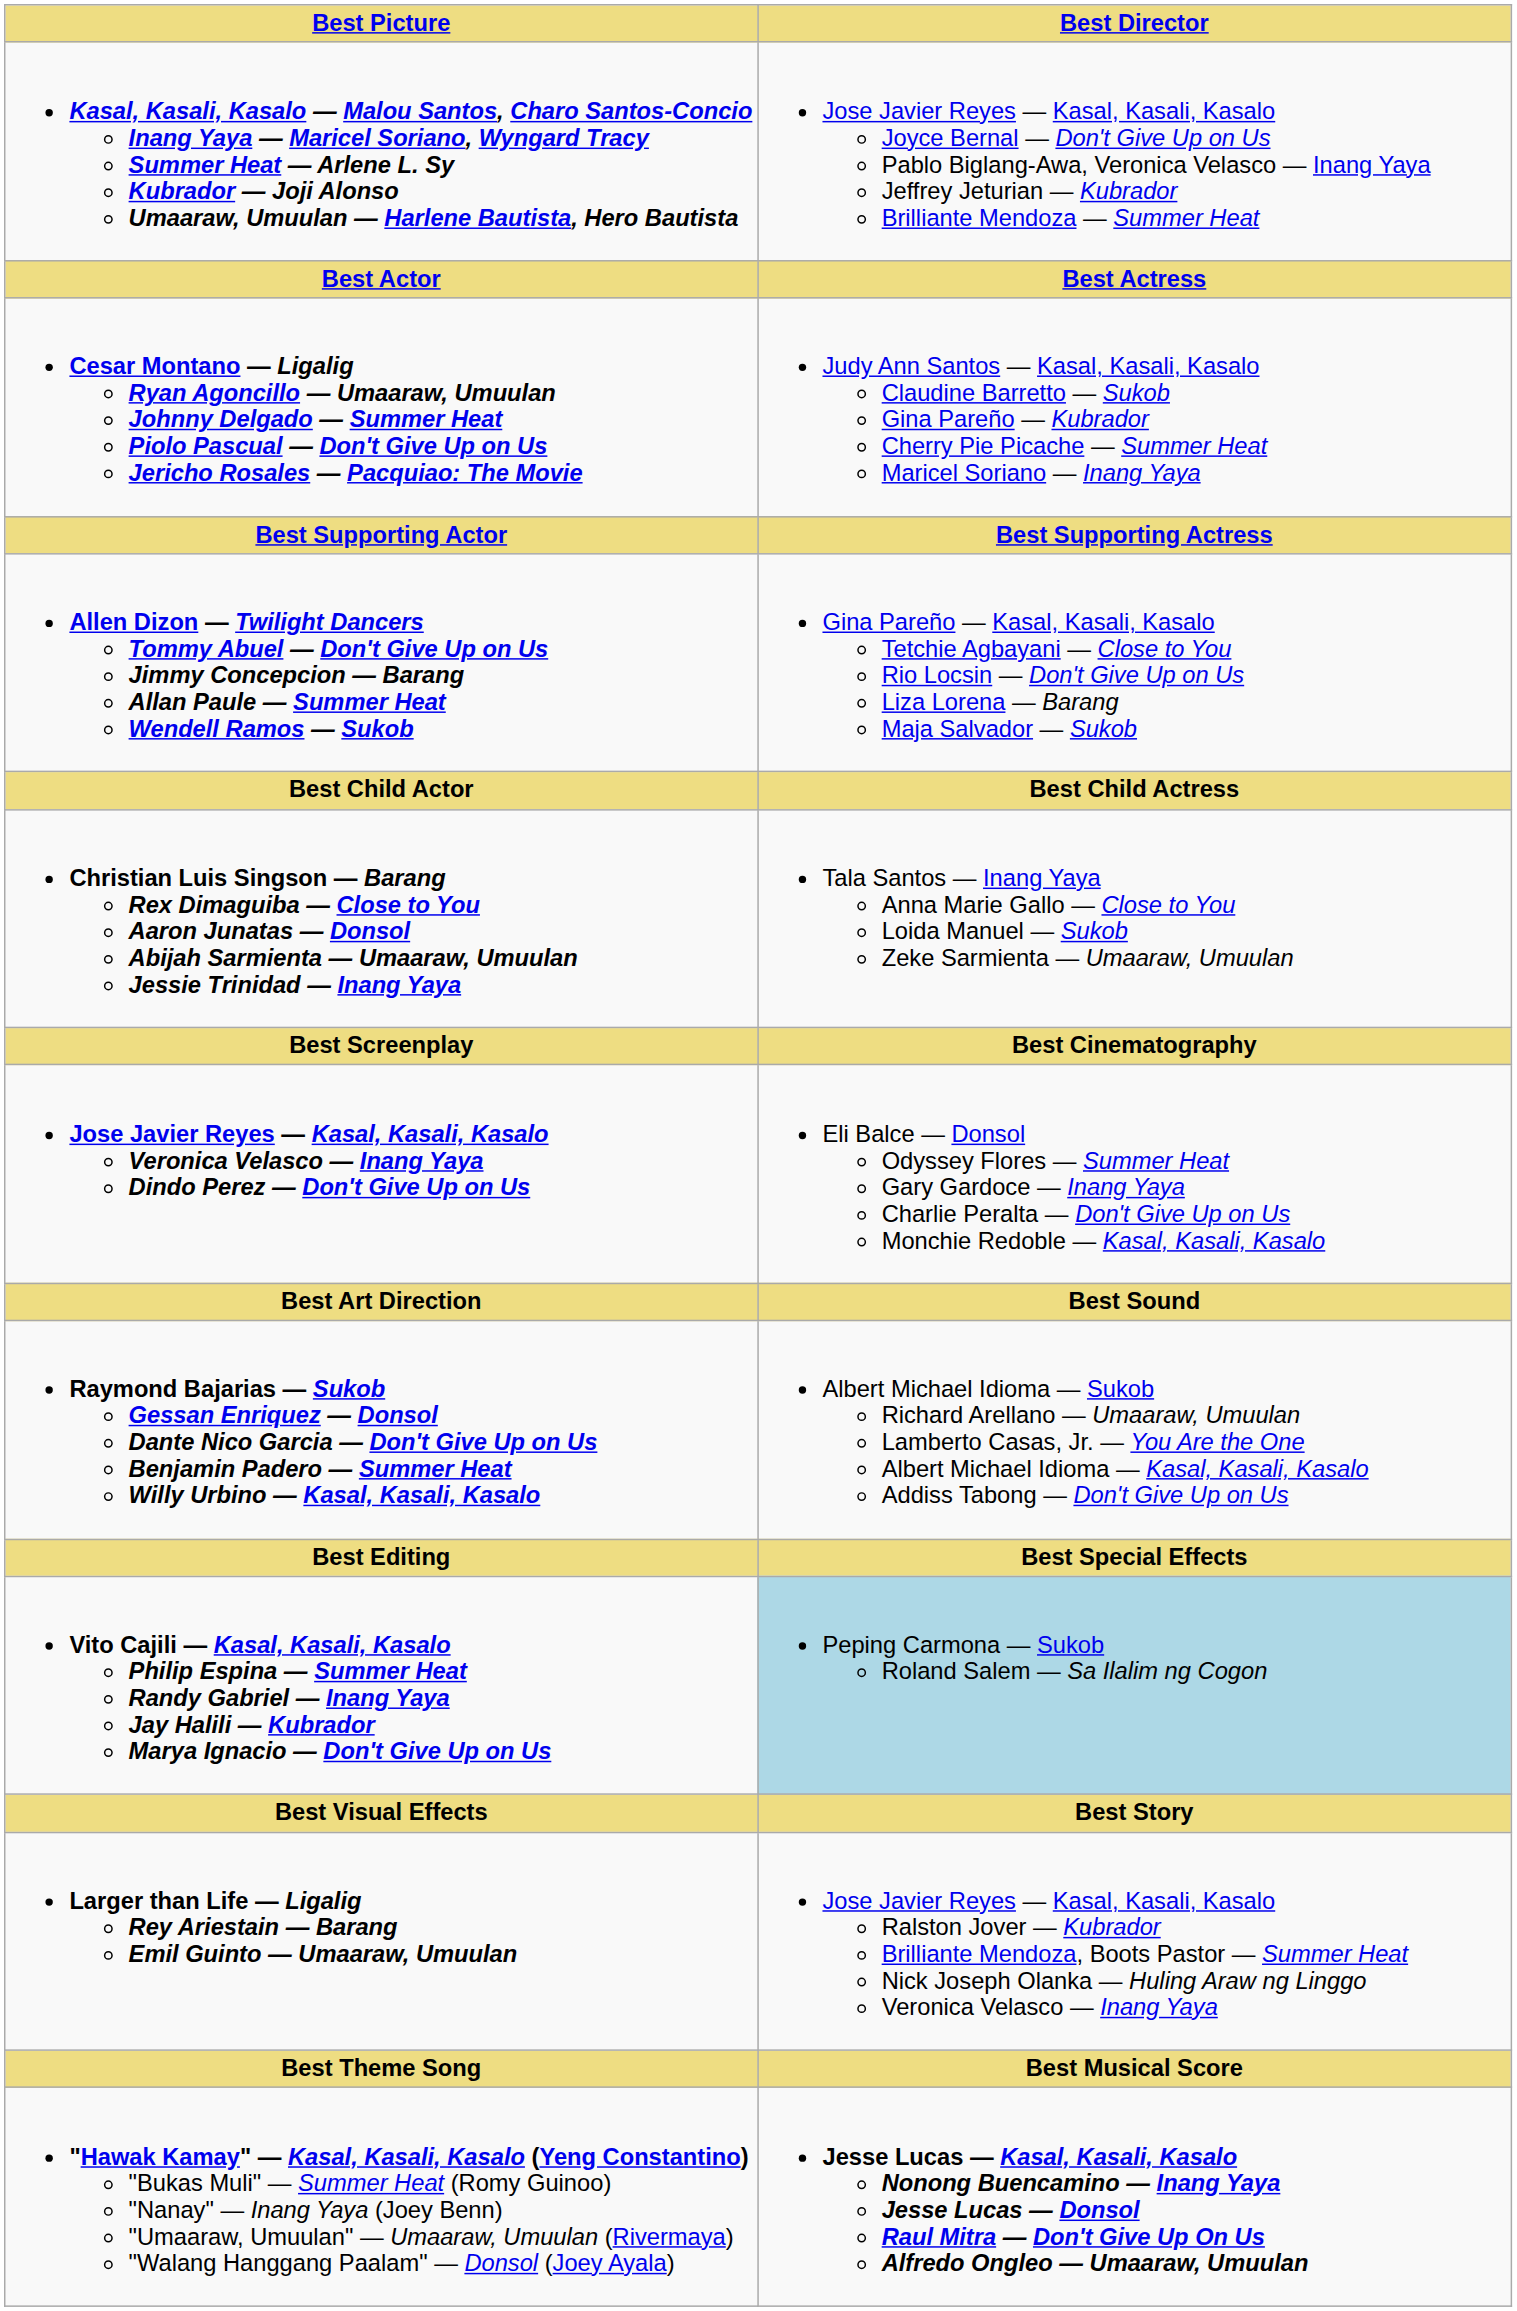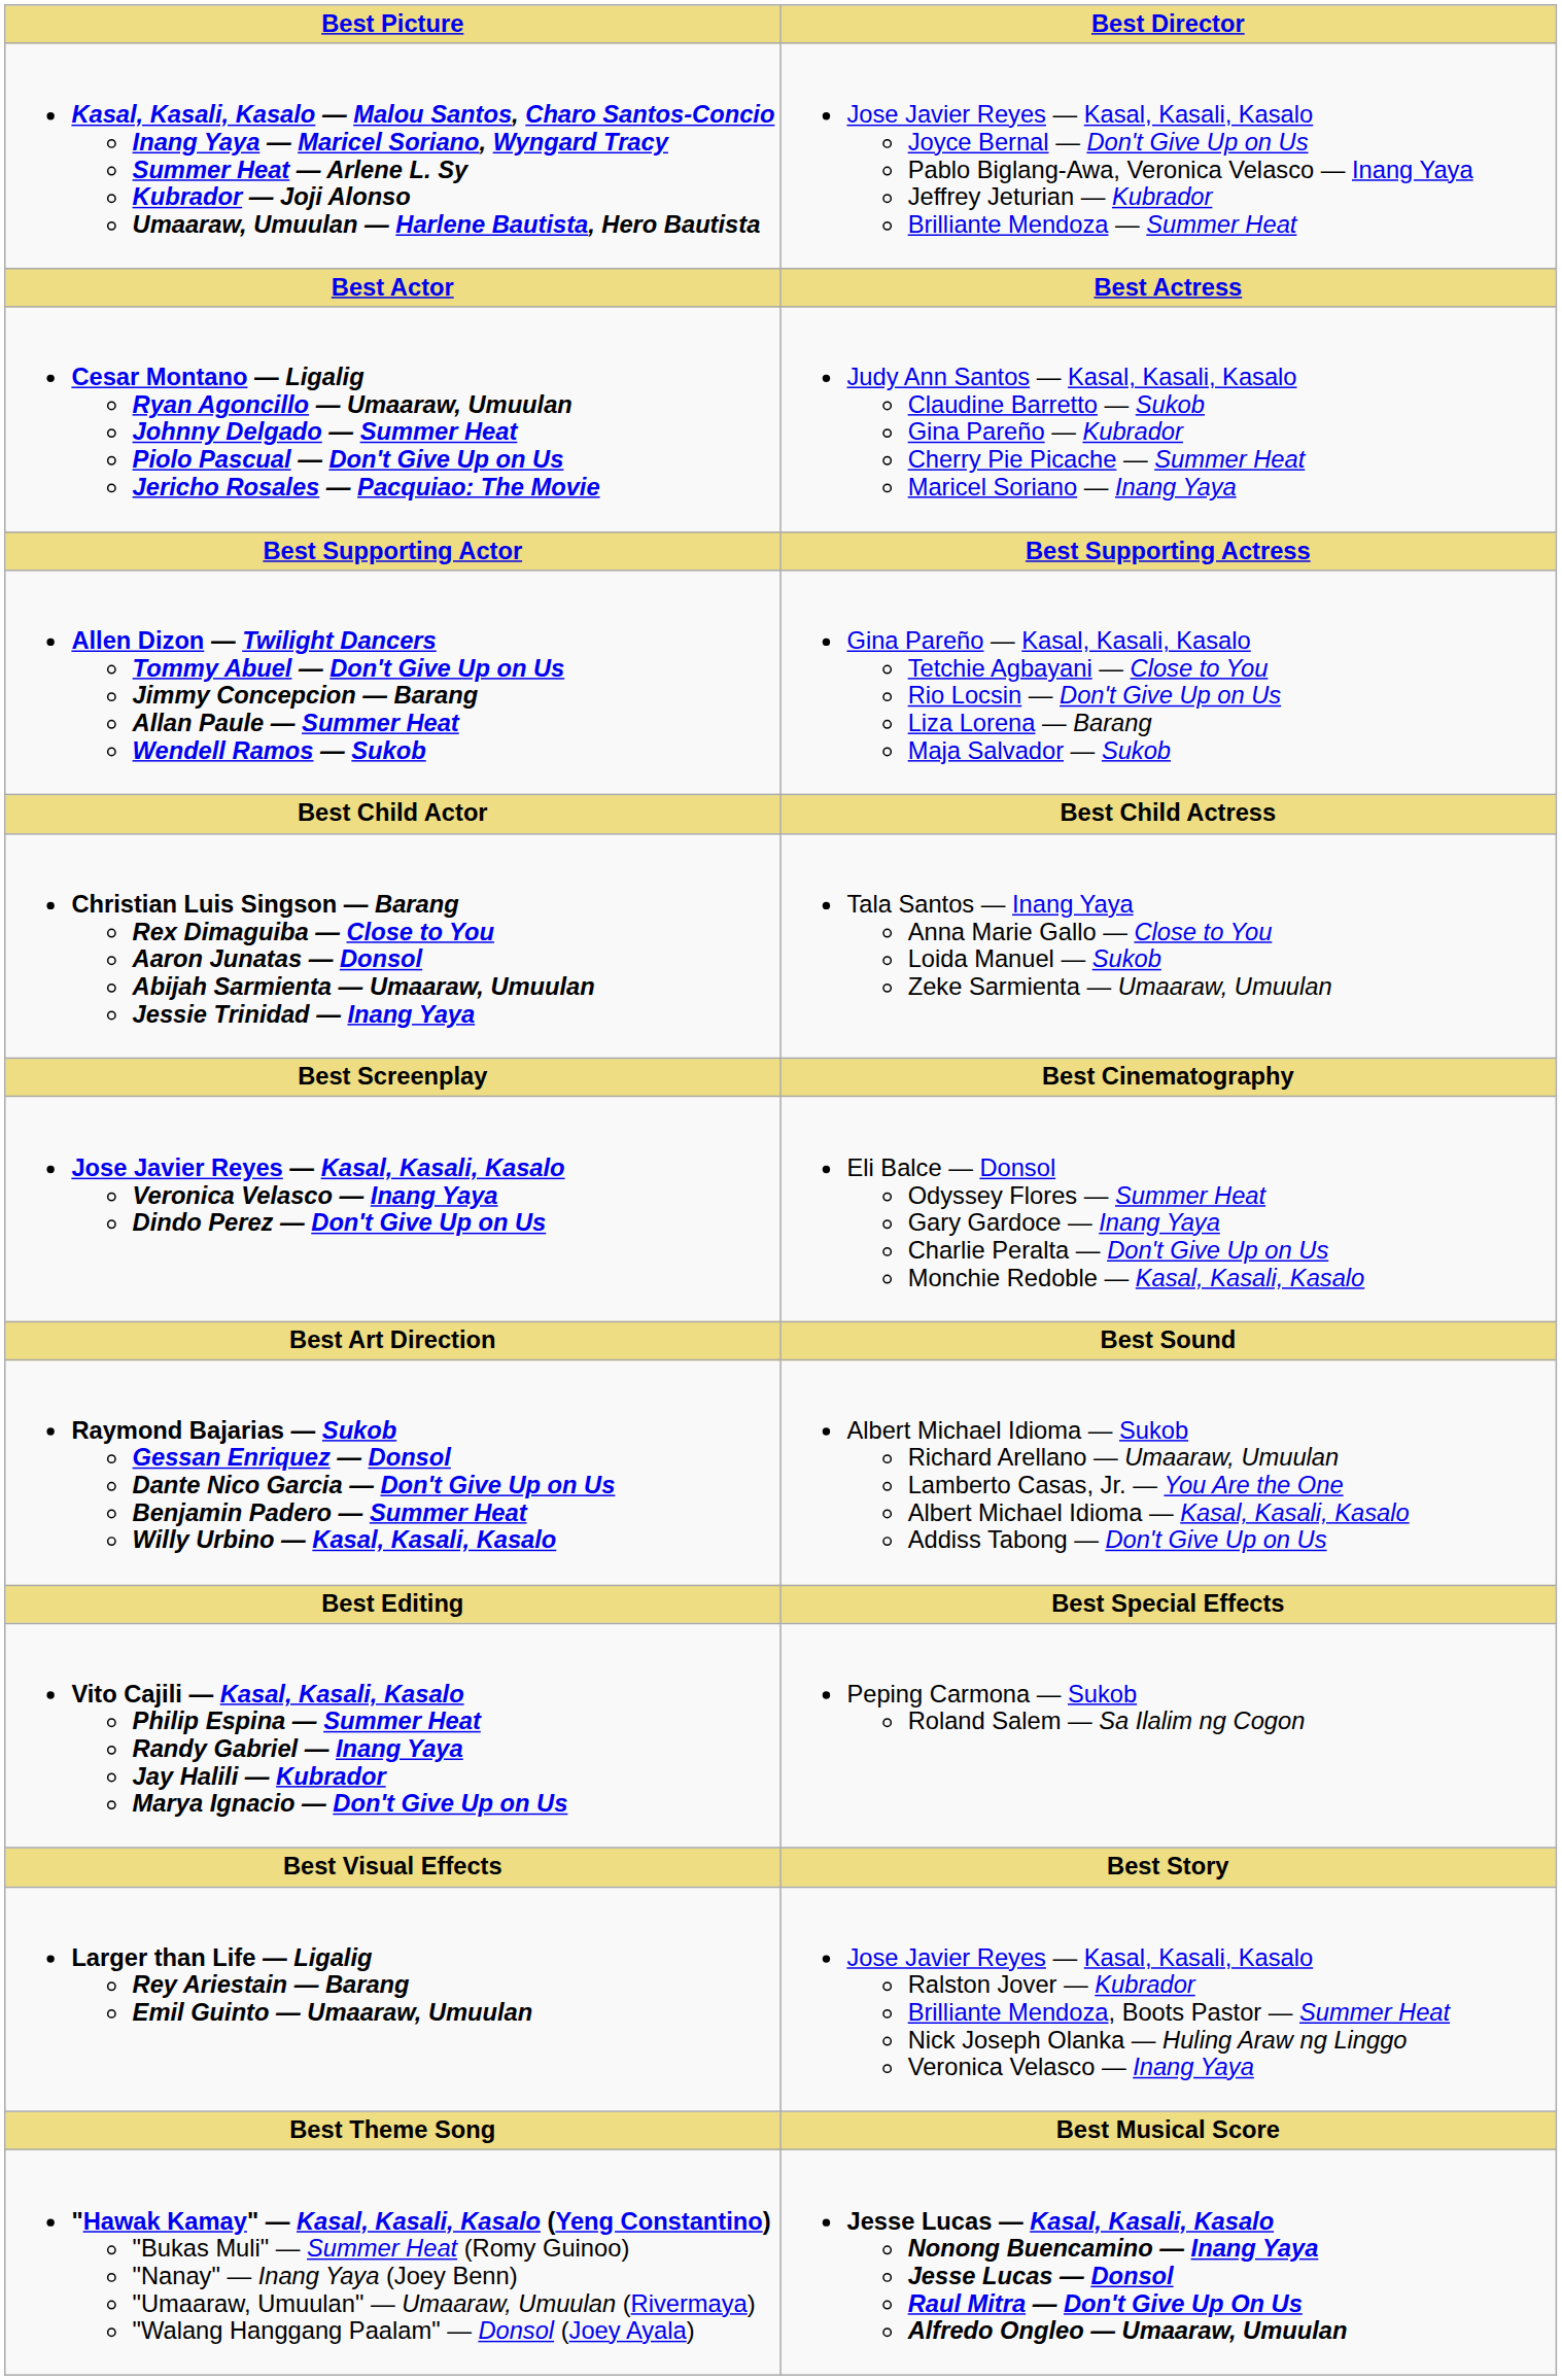row 14 | Best Director: lightblue background -> no background
